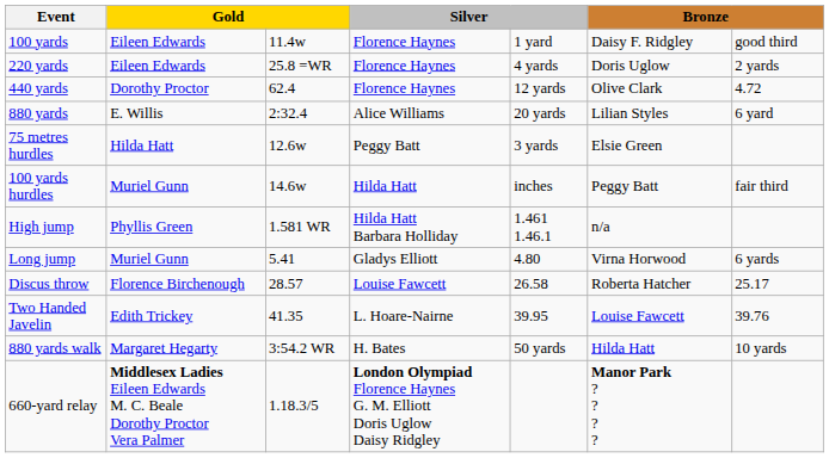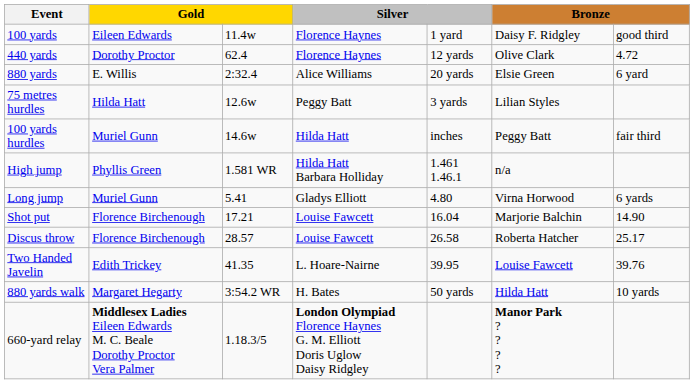- row: 220 yards | Eileen Edwards | 25.8 =WR | Florence Haynes | 4 yards | Doris Uglow | 2 yards
880 yards | column 6: Lilian Styles -> Elsie Green
75 metres hurdles | column 6: Elsie Green -> Lilian Styles
+ row: Shot put | Florence Birchenough | 17.21 | Louise Fawcett | 16.04 | Marjorie Balchin | 14.90
